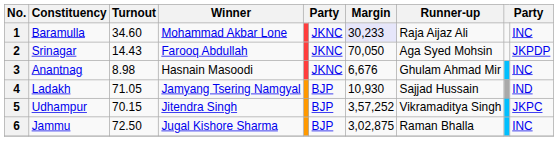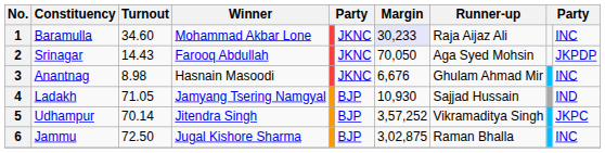5 | Turnout: 70.15 -> 70.14
